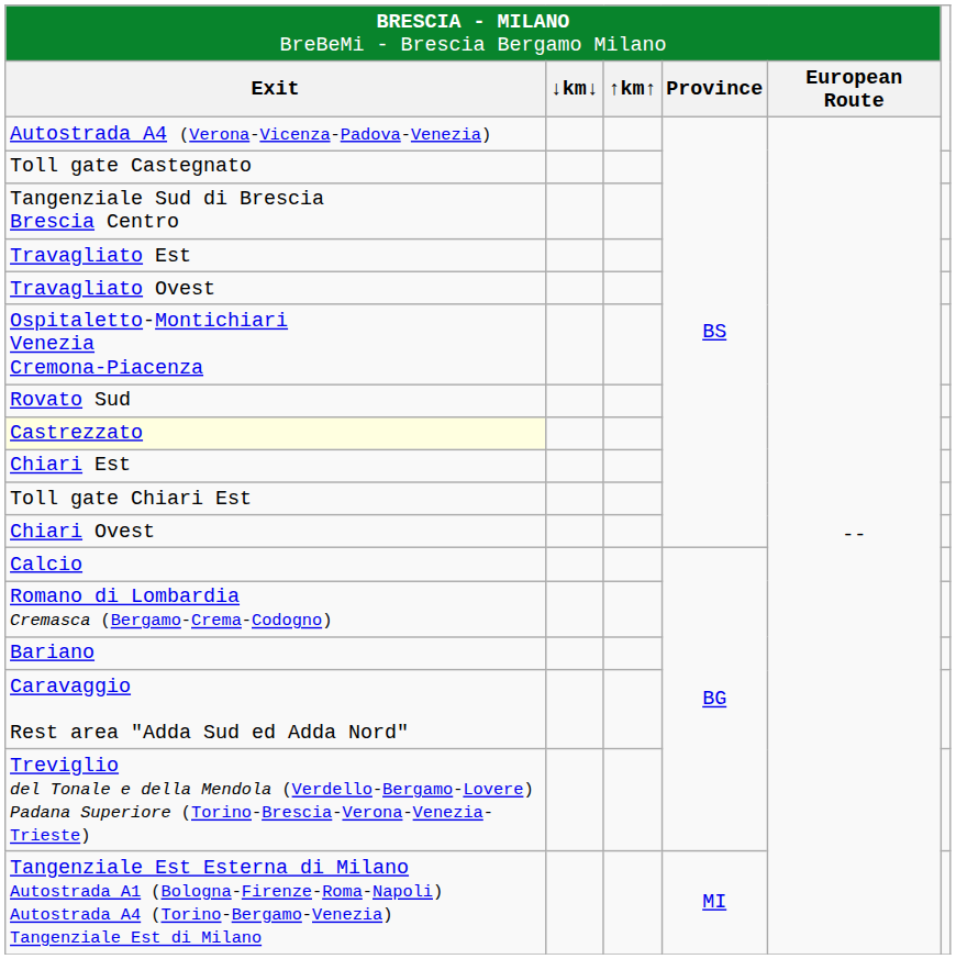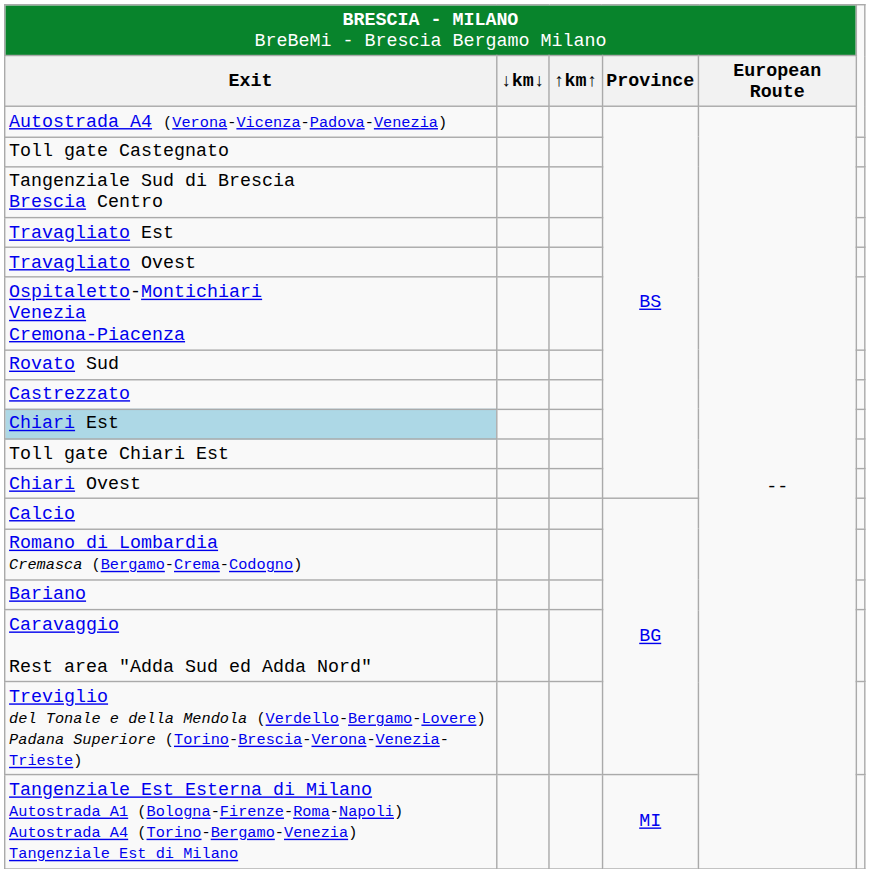Castrezzato | column 1: lightyellow background -> no background
Chiari Est | column 1: no background -> lightblue background
